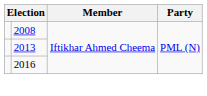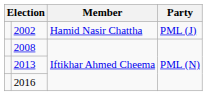+ row: 2002 | Hamid Nasir Chattha | PML (J)
